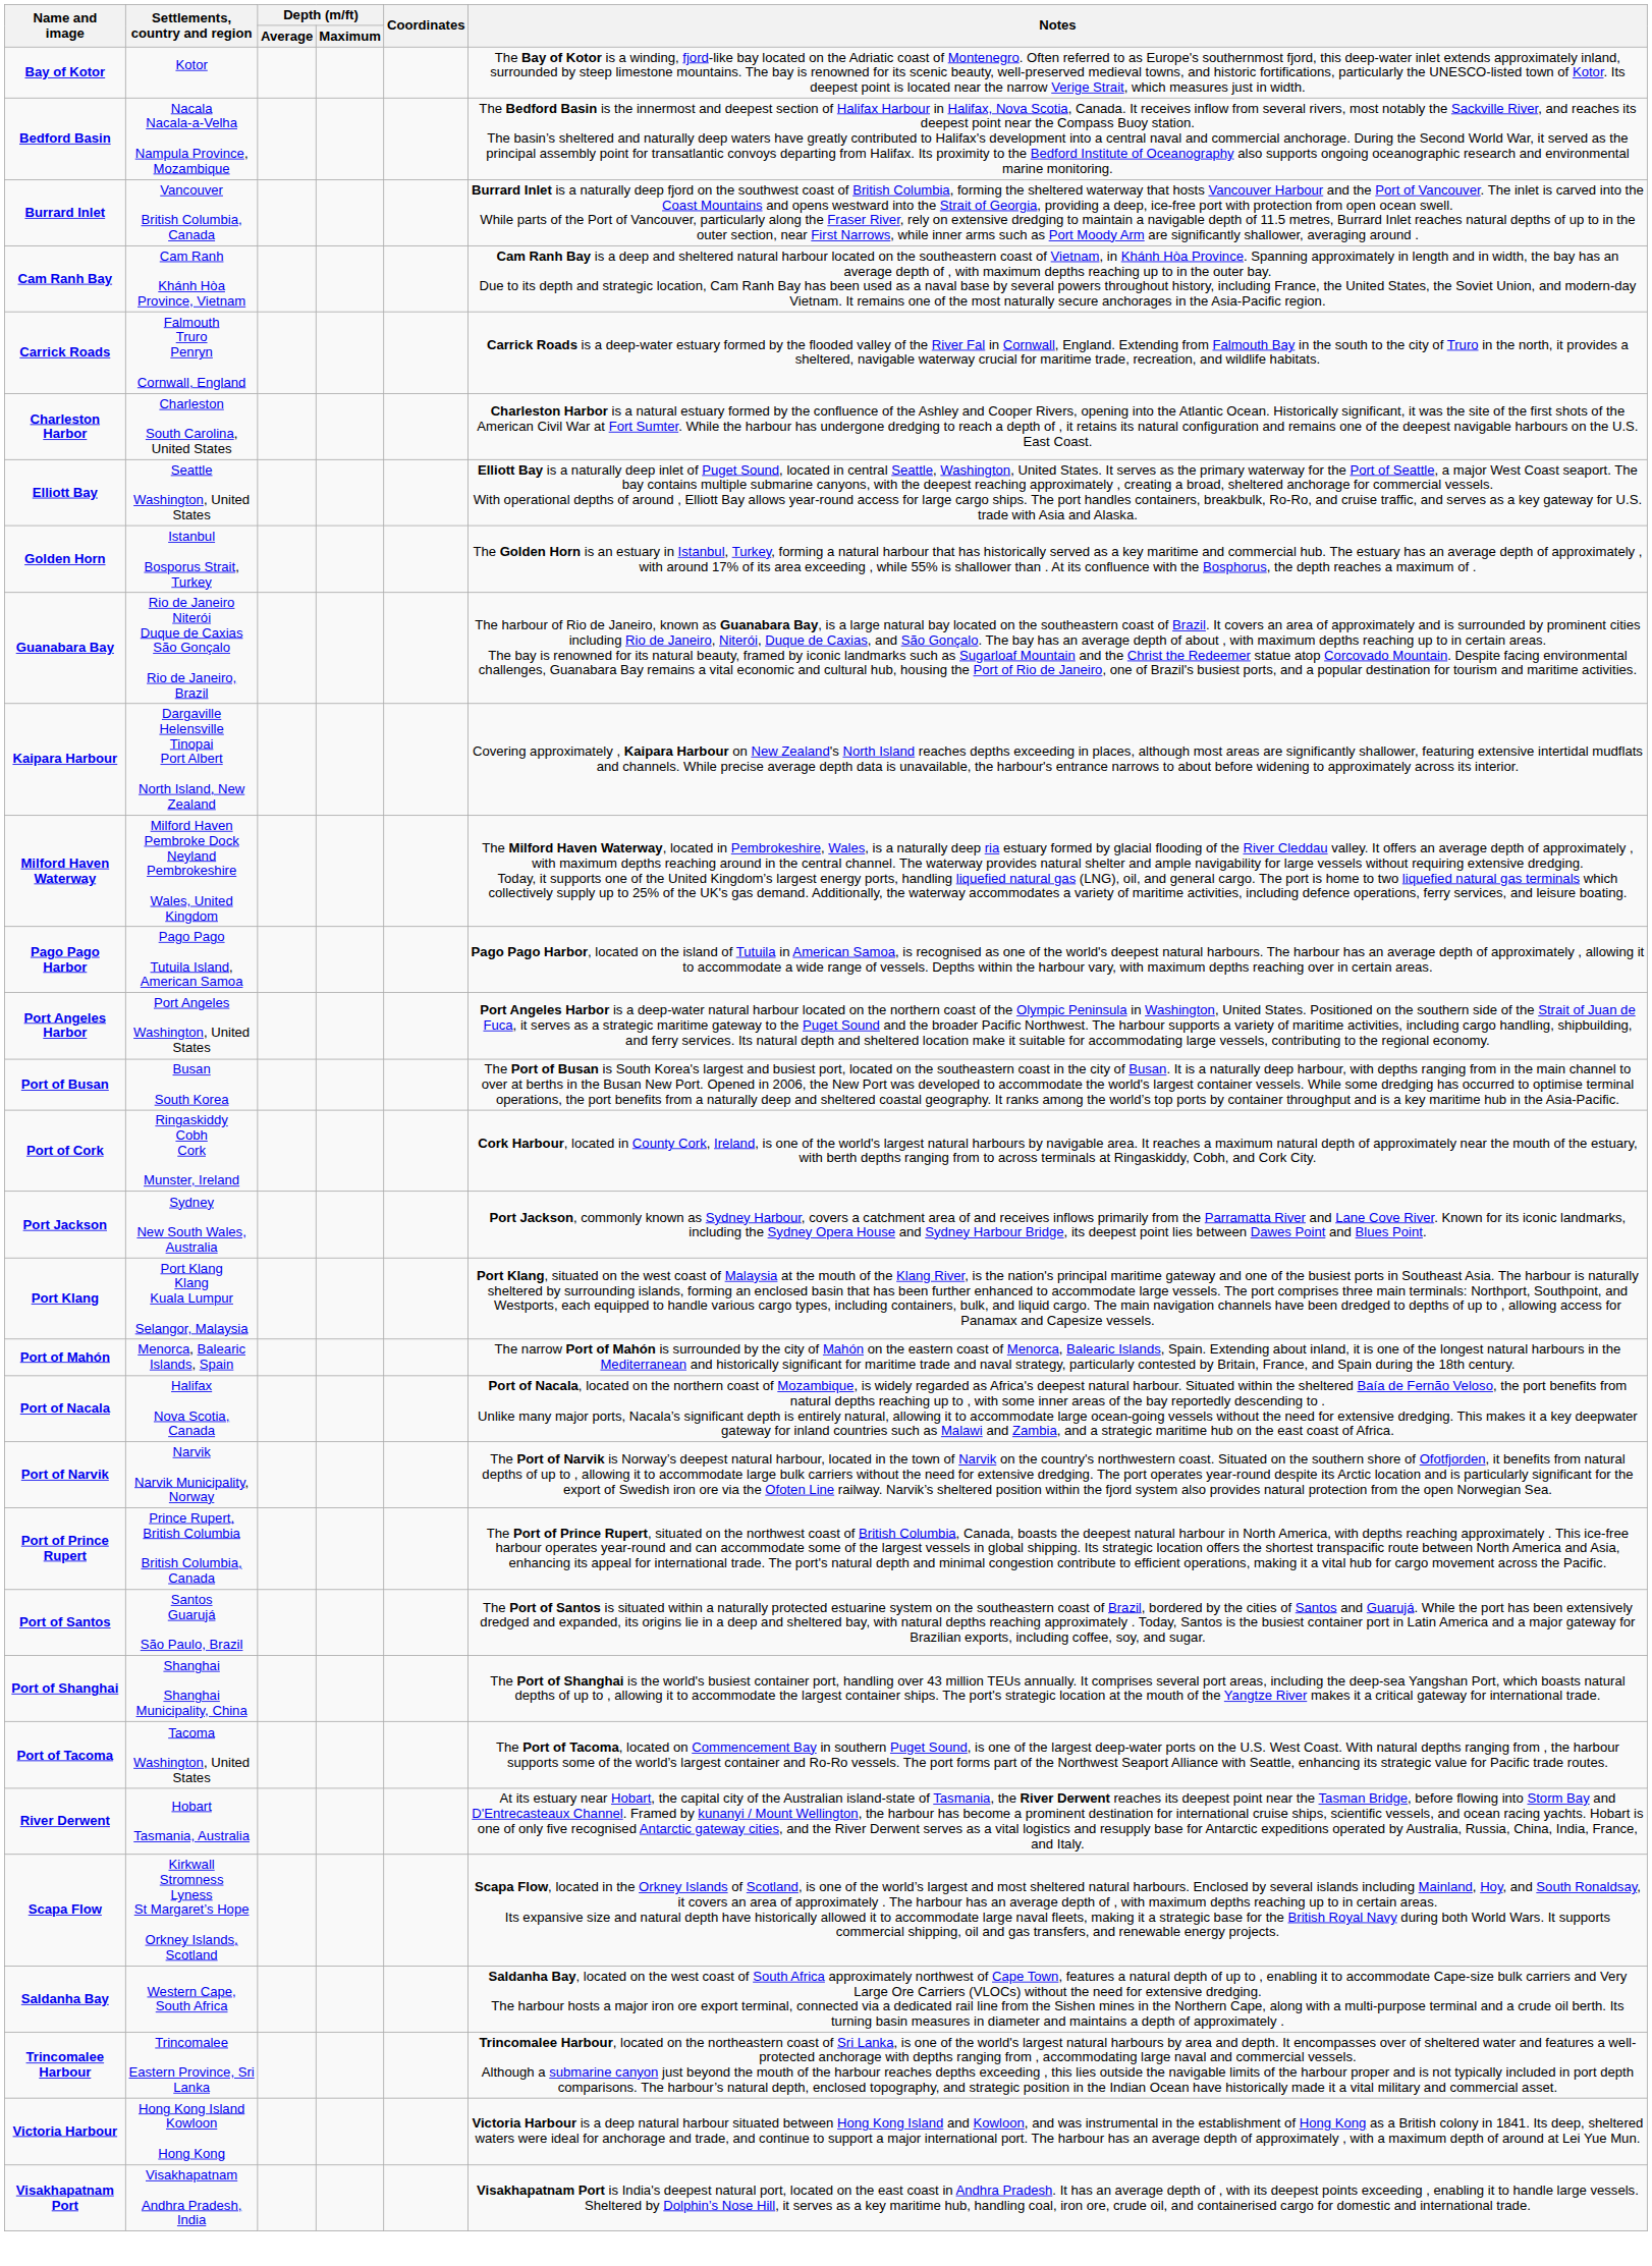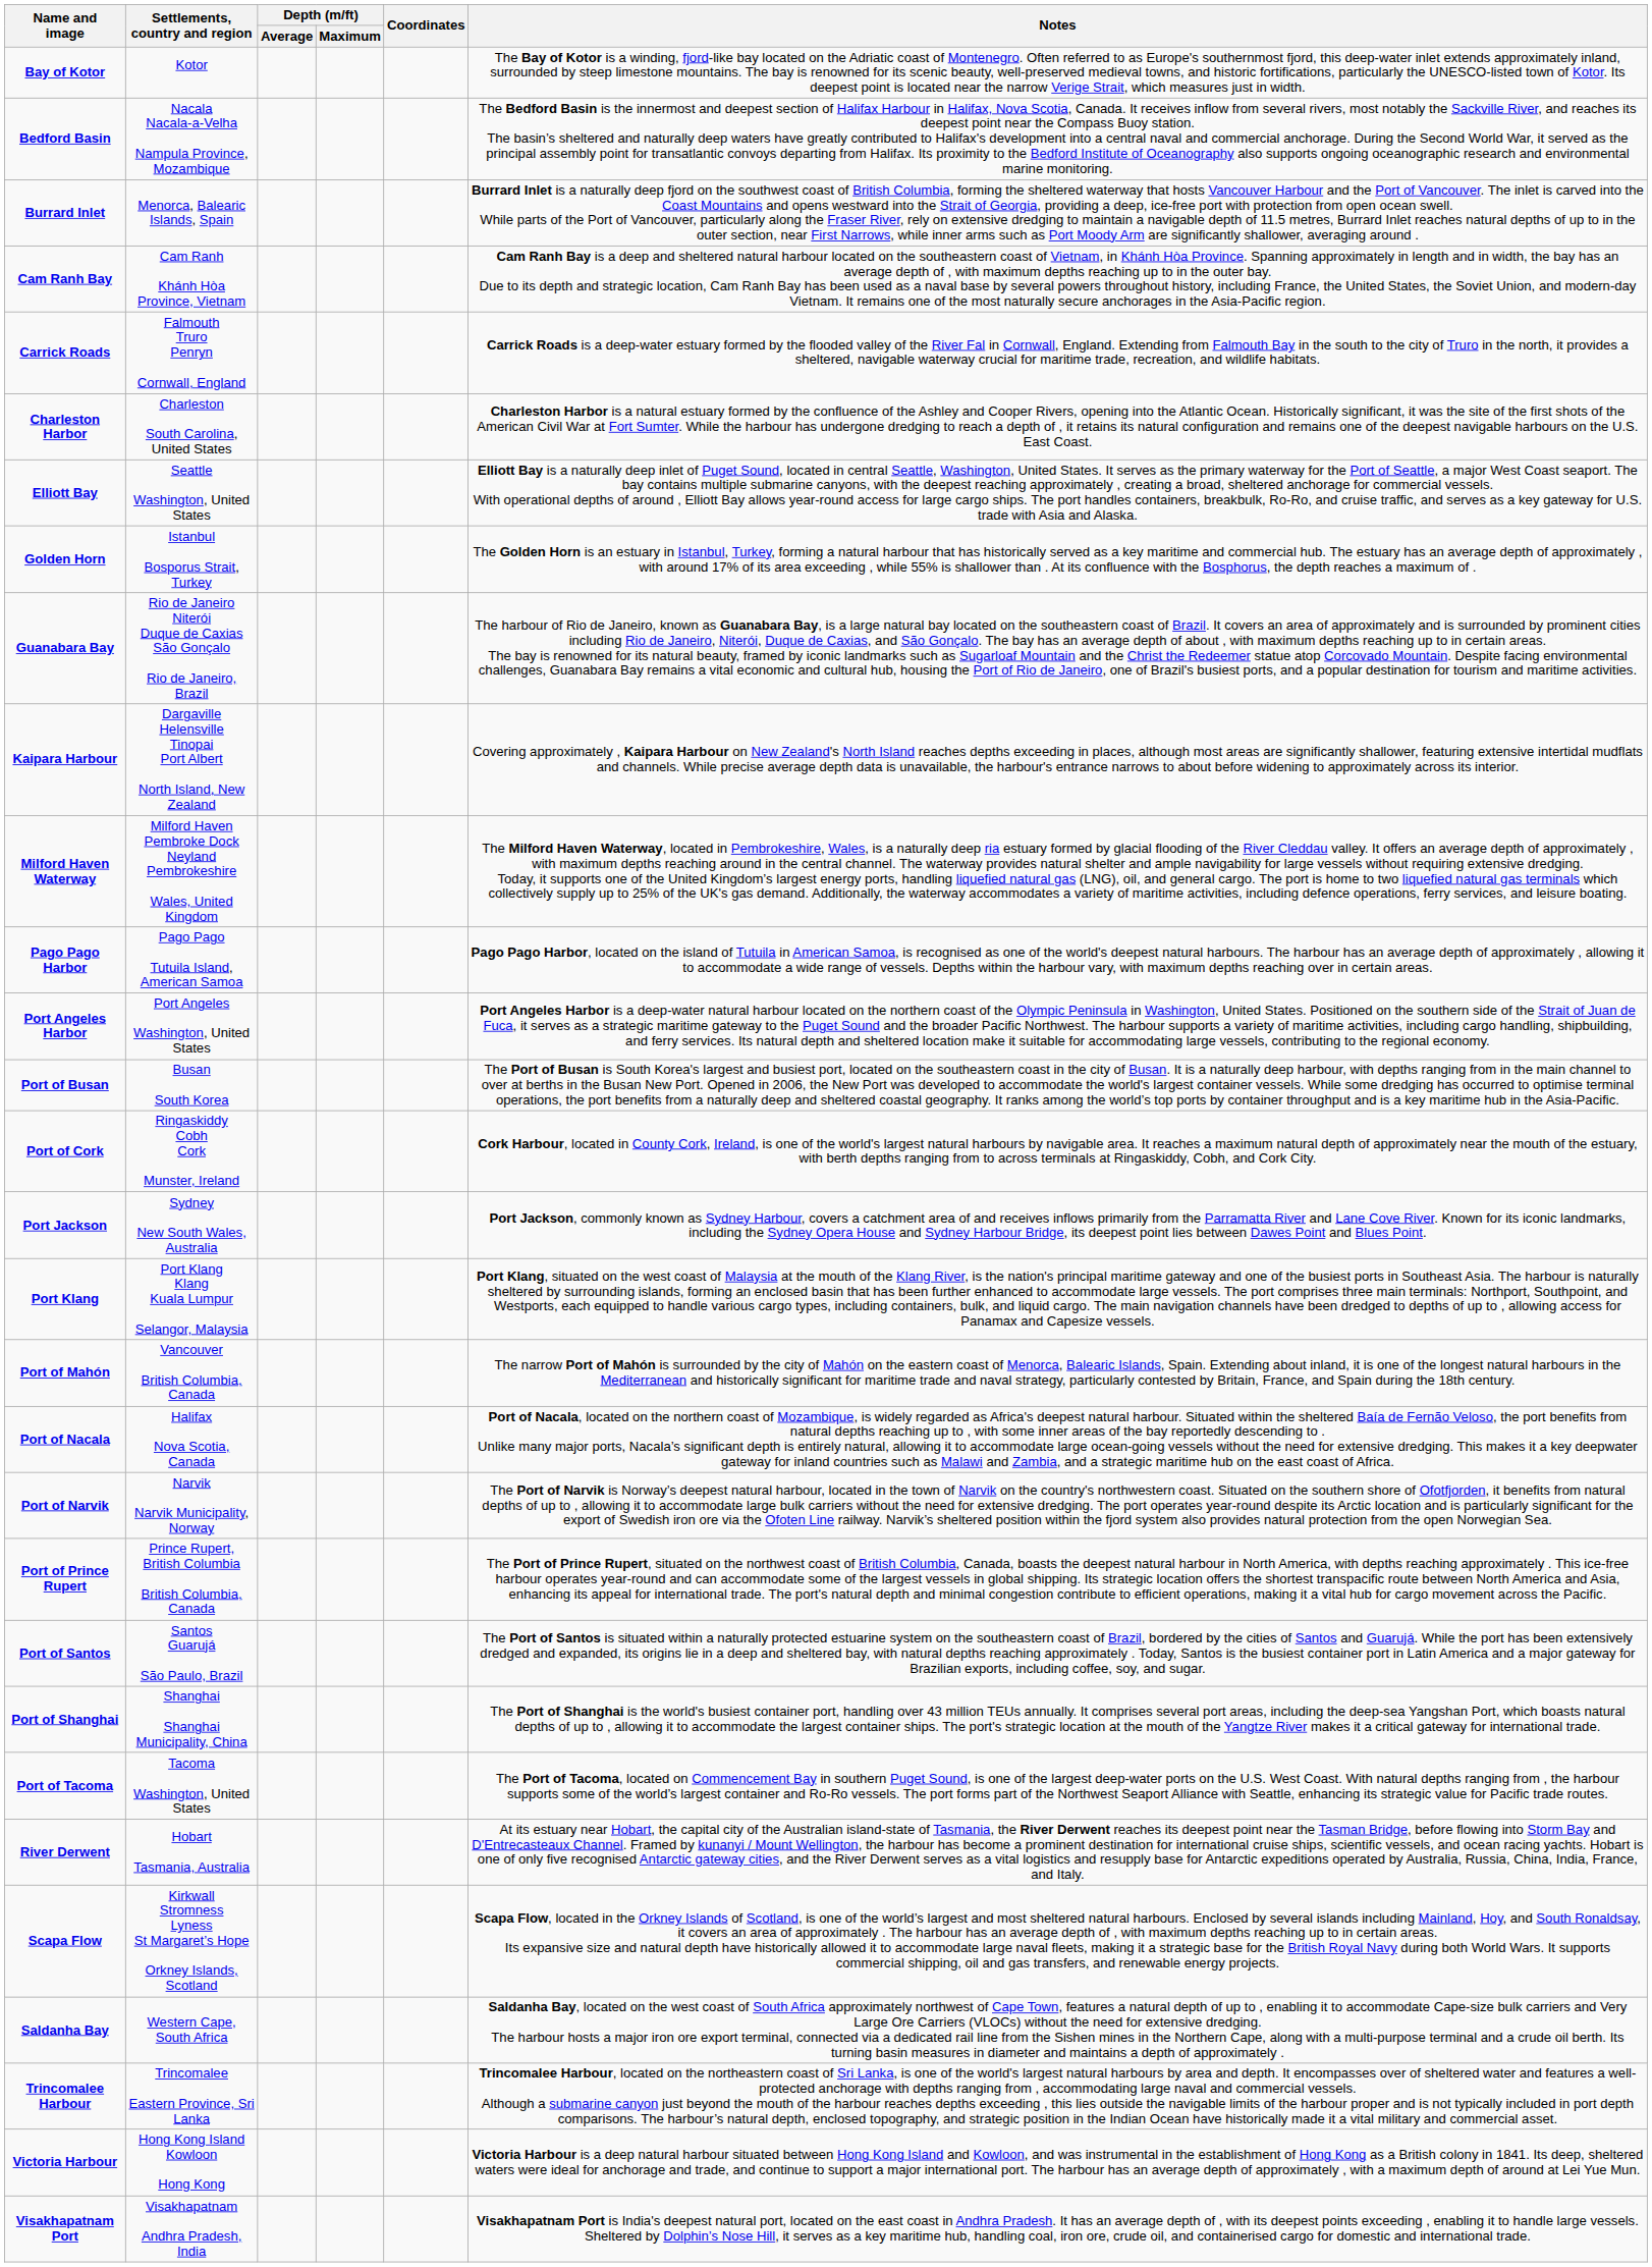Burrard Inlet | Settlements, country and region: Vancouver British Columbia, Canada -> Menorca, Balearic Islands, Spain
Port of Mahón | Settlements, country and region: Menorca, Balearic Islands, Spain -> Vancouver British Columbia, Canada
